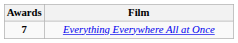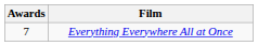row 2 | Awards: bold -> normal
